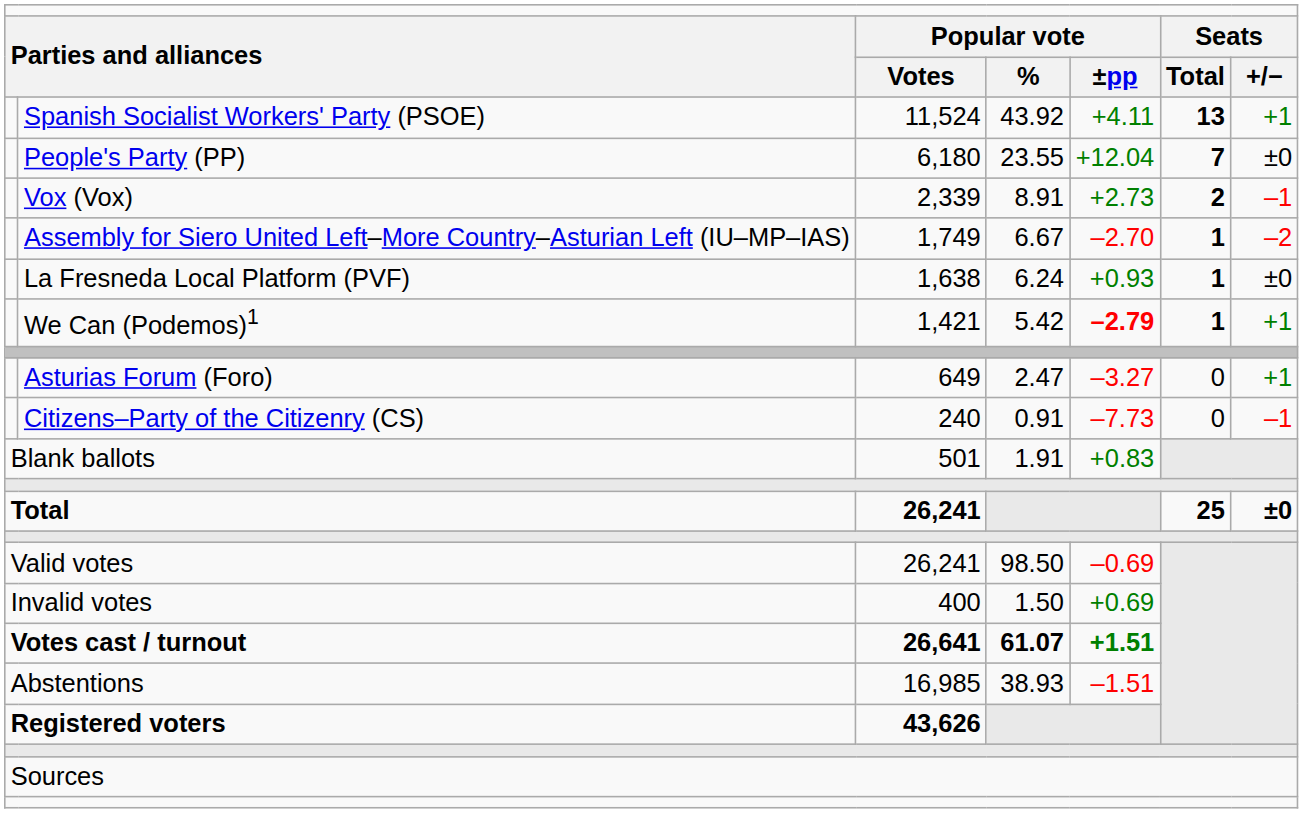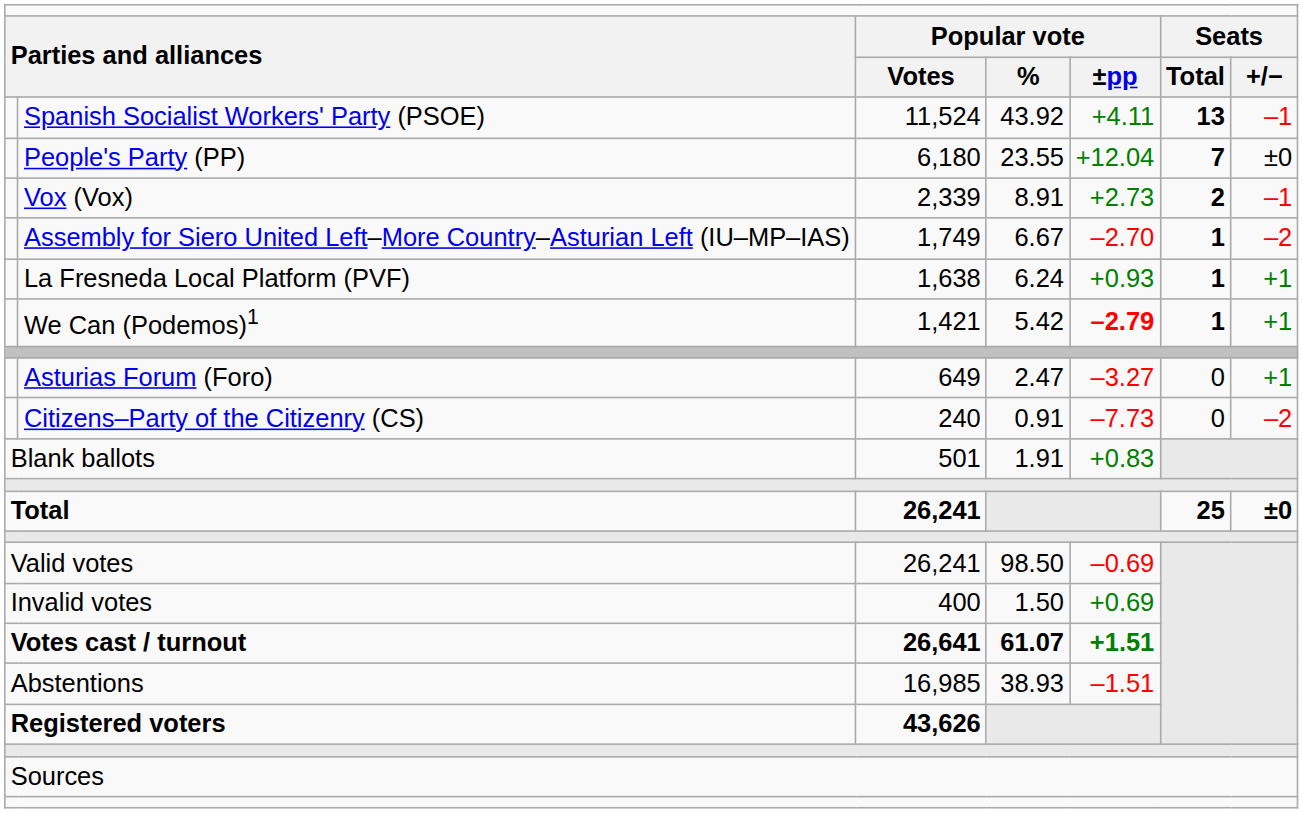Spanish Socialist Workers' Party (PSOE) | column 7: +1 -> –1
La Fresneda Local Platform (PVF) | column 7: ±0 -> +1
Citizens–Party of the Citizenry (CS) | column 7: –1 -> –2
